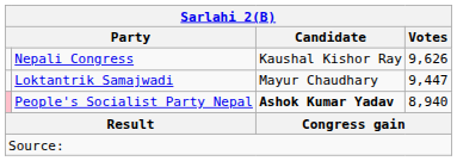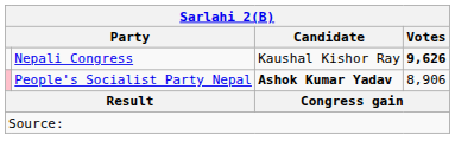Nepali Congress | Votes: normal -> bold
- row: Loktantrik Samajwadi | Mayur Chaudhary | 9,447
People's Socialist Party Nepal | Votes: 8,940 -> 8,906
